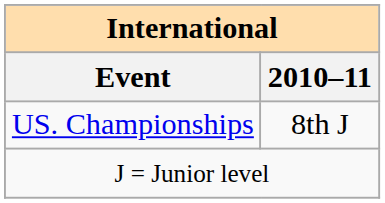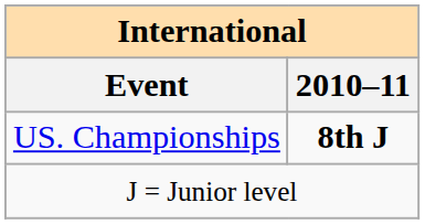US. Championships | 2010–11: normal -> bold
